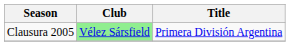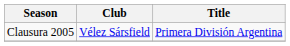Clausura 2005 | Club: lightgreen background -> no background
